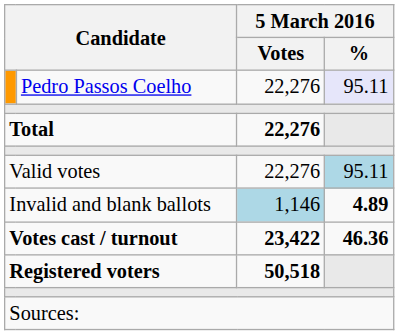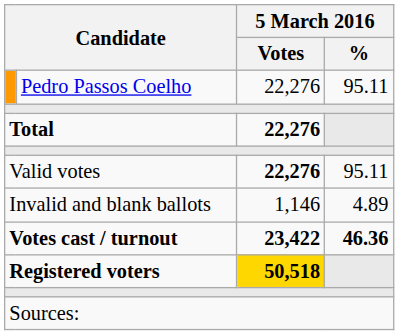Pedro Passos Coelho | 5 March 2016 / %: lavender background -> no background
Valid votes | 5 March 2016 / Votes: normal -> bold
Valid votes | 5 March 2016 / %: lightblue background -> no background
Invalid and blank ballots | 5 March 2016 / Votes: lightblue background -> no background
Invalid and blank ballots | 5 March 2016 / %: bold -> normal
Registered voters | 5 March 2016 / Votes: no background -> gold background
